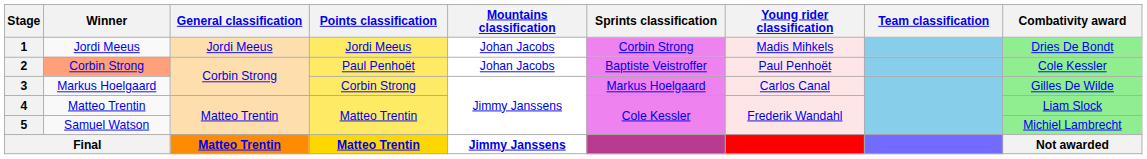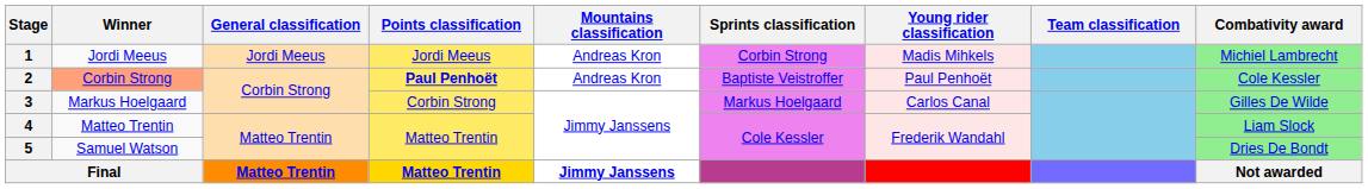1 | Mountains classification: Johan Jacobs -> Andreas Kron
1 | Combativity award: Dries De Bondt -> Michiel Lambrecht
2 | Points classification: normal -> bold
2 | Mountains classification: Johan Jacobs -> Andreas Kron
5 | Combativity award: Michiel Lambrecht -> Dries De Bondt
